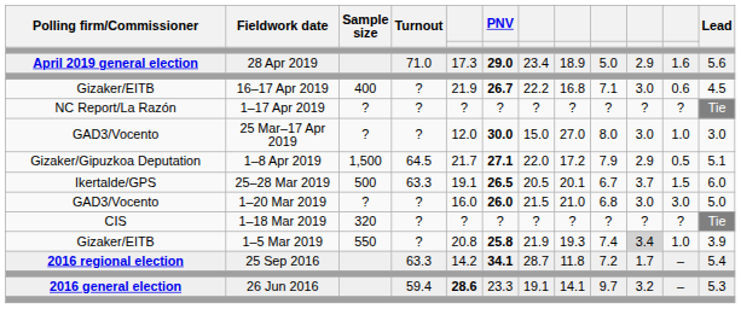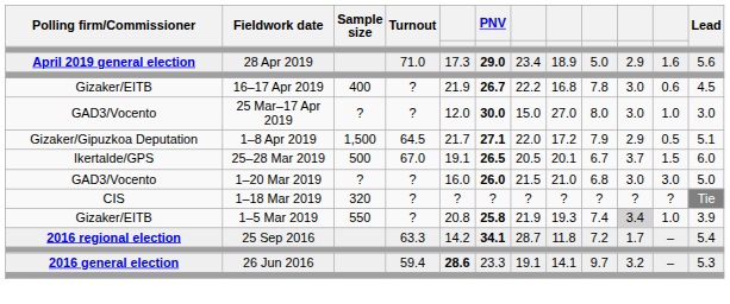16–17 Apr 2019 | column 9: 7.1 -> 7.8
- row: NC Report/La Razón | 1–17 Apr 2019 | ? | ? | ? | ? | ? | ? | ? | ? | ? | Tie
25–28 Mar 2019 | Turnout: 63.3 -> 67.0
